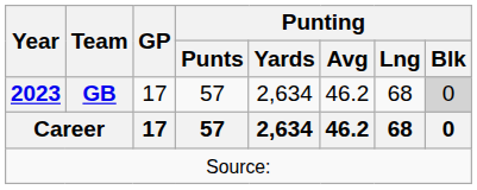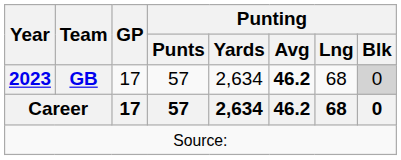2023 | Punting / Avg: normal -> bold
